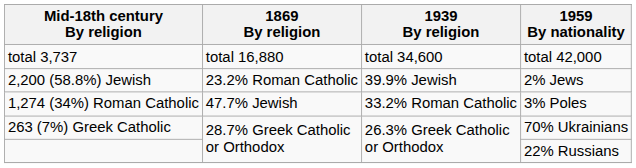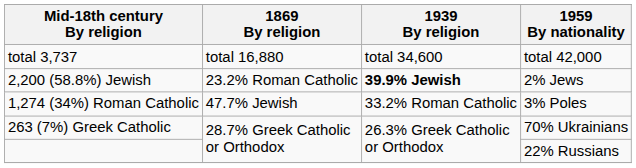2,200 (58.8%) Jewish | 1939 By religion: normal -> bold
